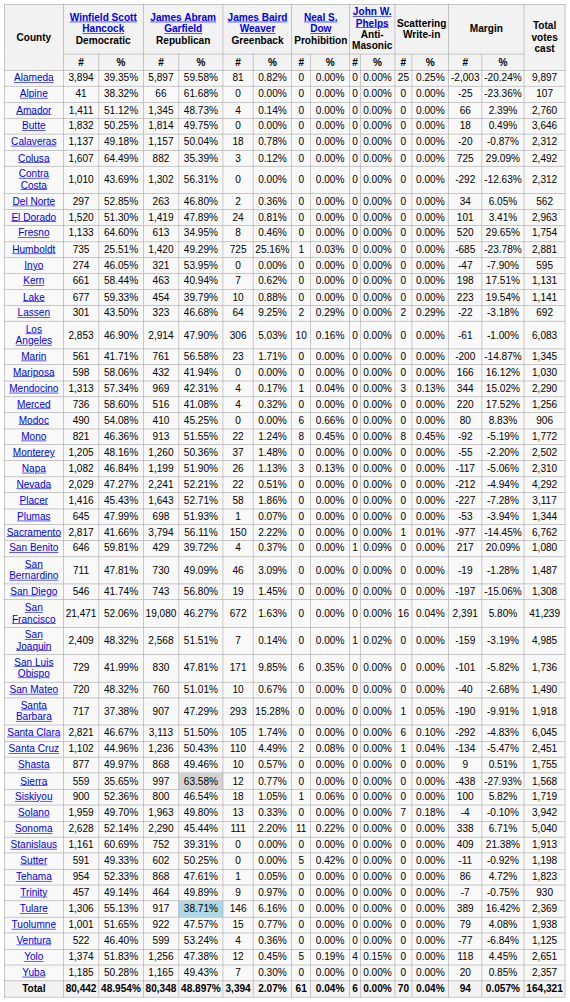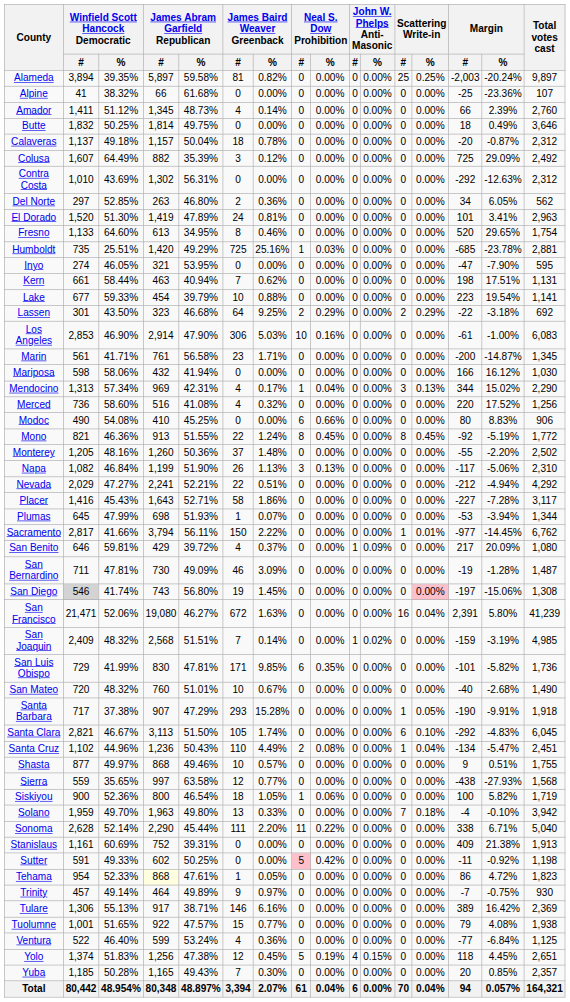San Diego | Winfield Scott Hancock Democratic / #: no background -> lightgrey background
San Diego | Scattering Write-in / %: no background -> pink background
Sierra | James Abram Garfield Republican / %: lightgrey background -> no background
Sutter | Neal S. Dow Prohibition / #: no background -> pink background
Tehama | James Abram Garfield Republican / #: no background -> lightyellow background
Tulare | James Abram Garfield Republican / %: lightblue background -> no background
